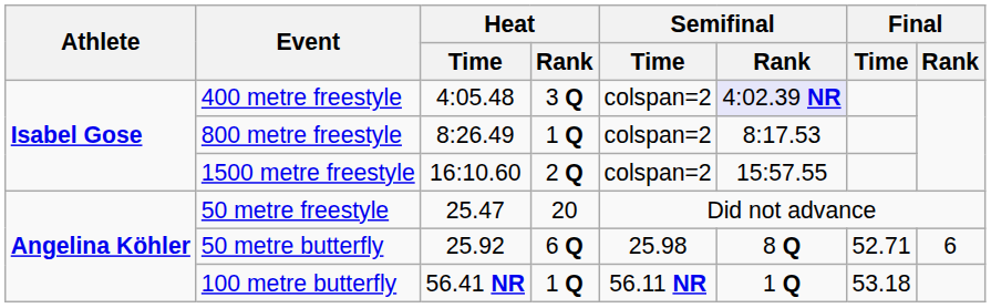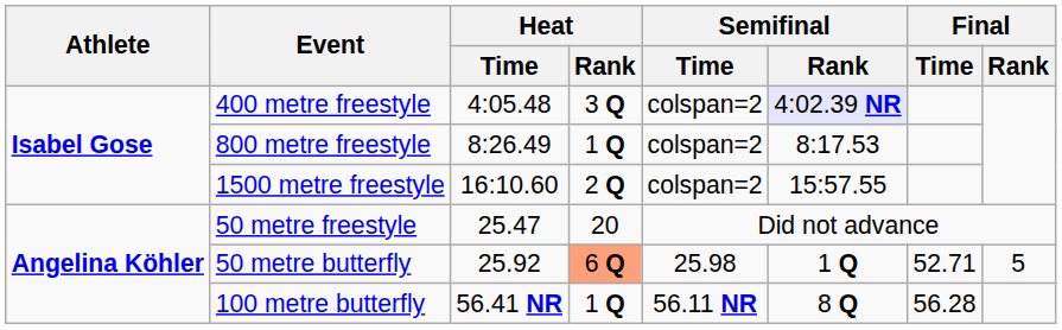50 metre butterfly | Heat / Rank: no background -> lightsalmon background
50 metre butterfly | Semifinal / Rank: 8 Q -> 1 Q
50 metre butterfly | Final / Rank: 6 -> 5
100 metre butterfly | Semifinal / Rank: 1 Q -> 8 Q
100 metre butterfly | Final / Time: 53.18 -> 56.28
